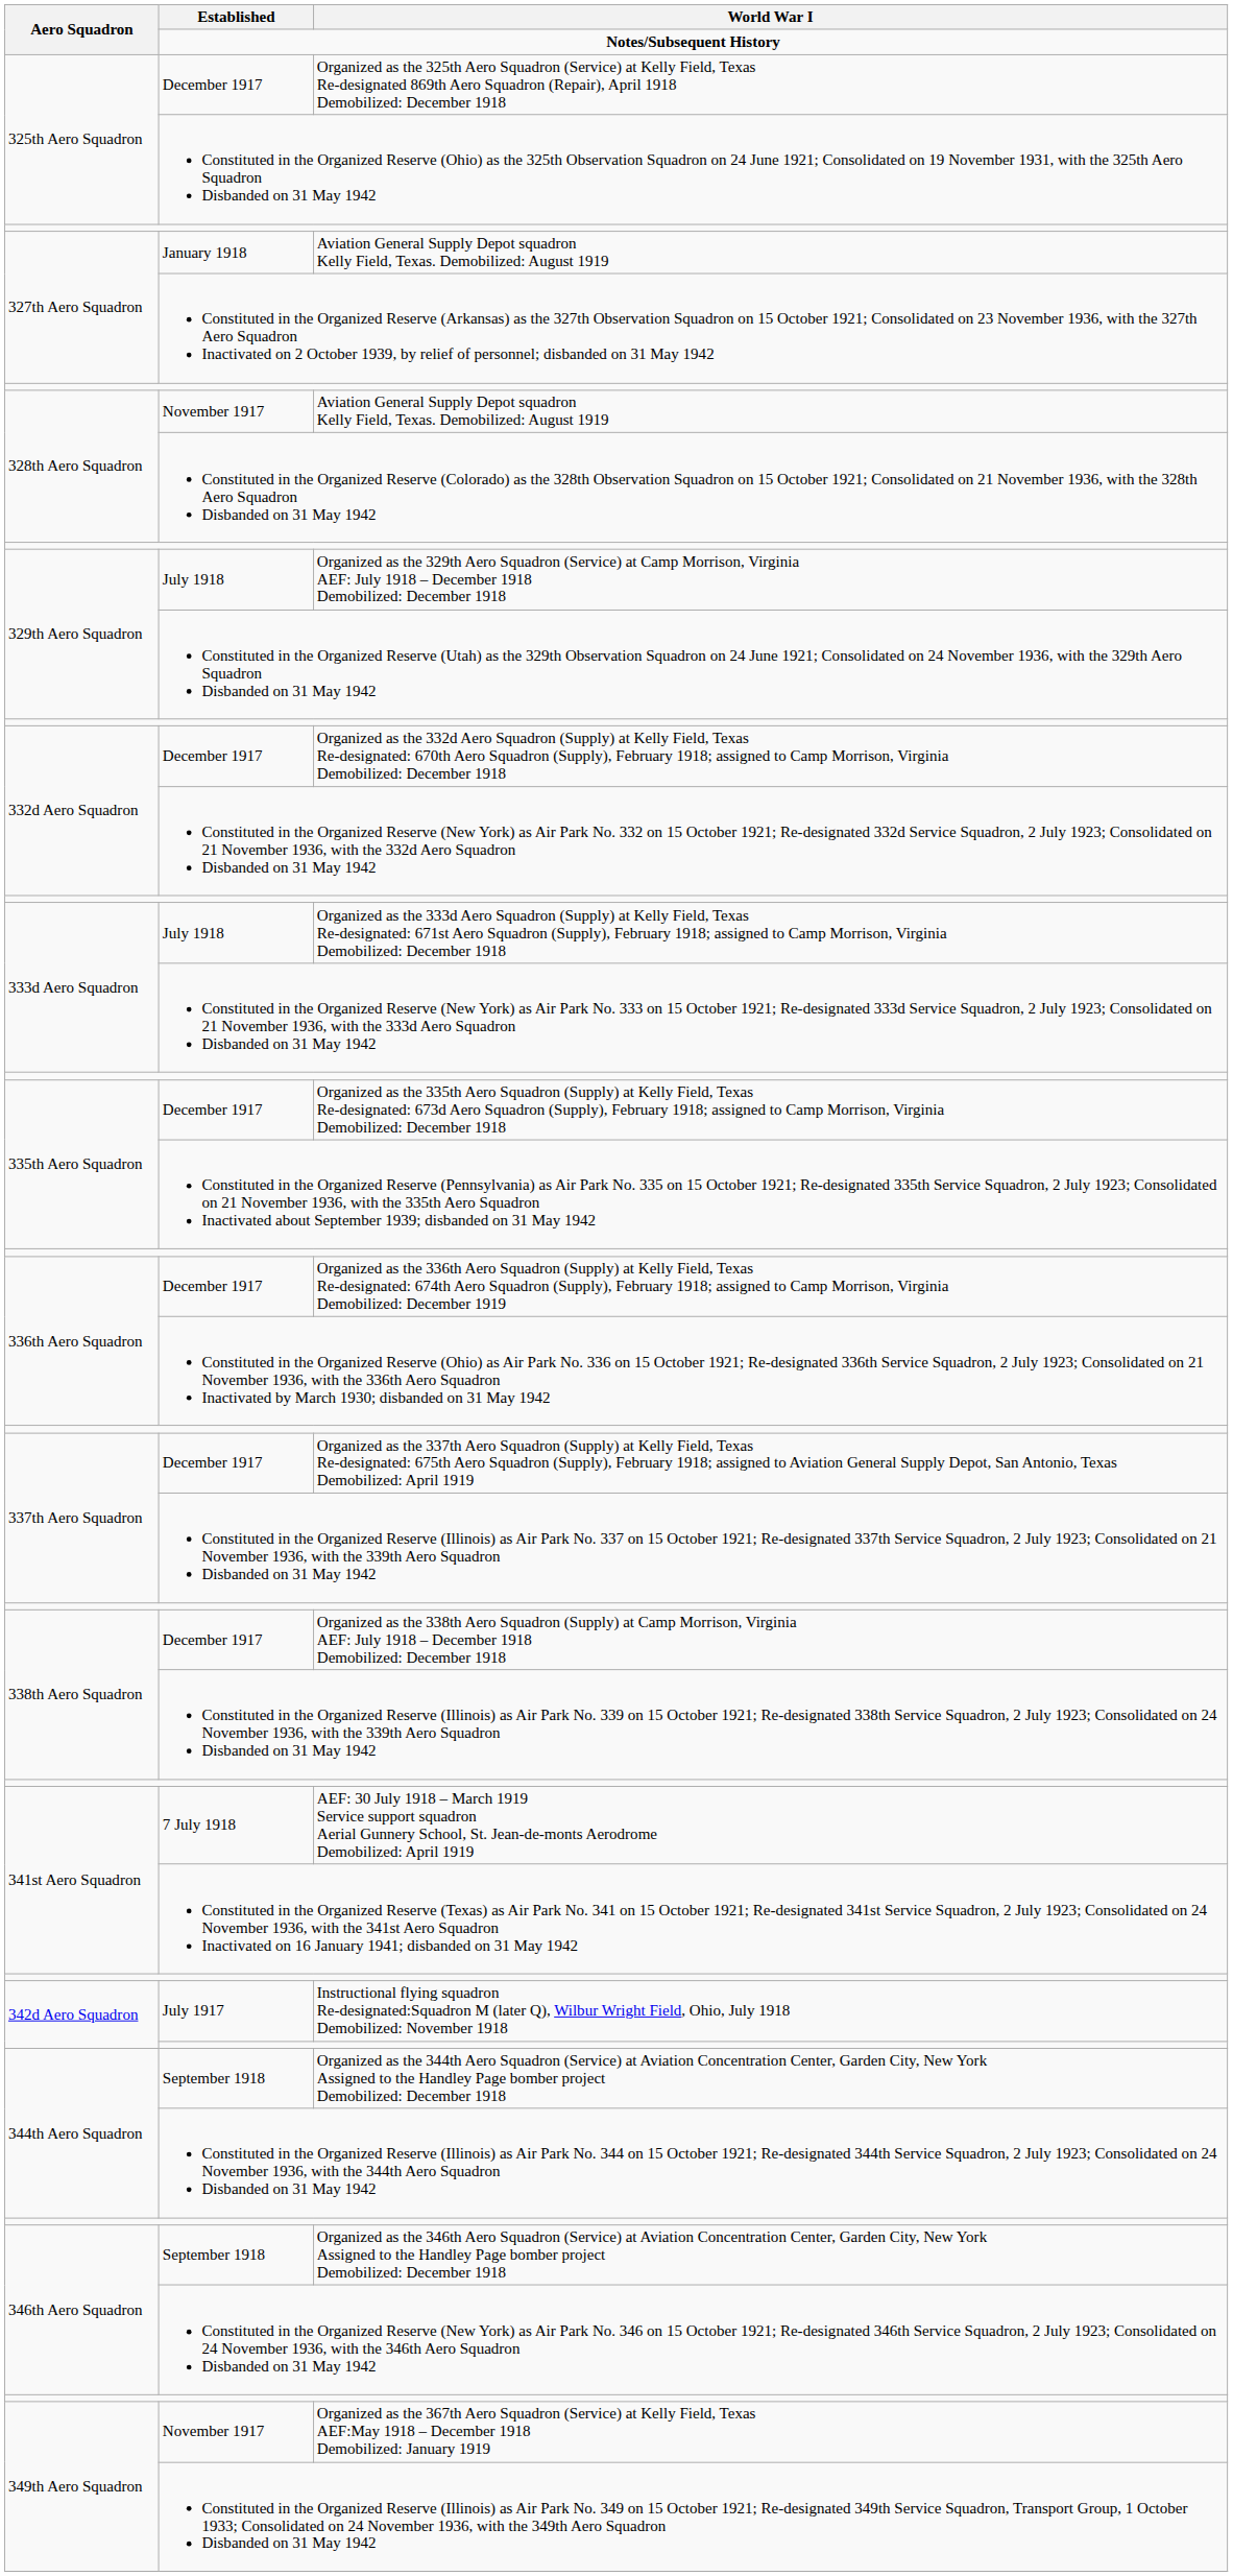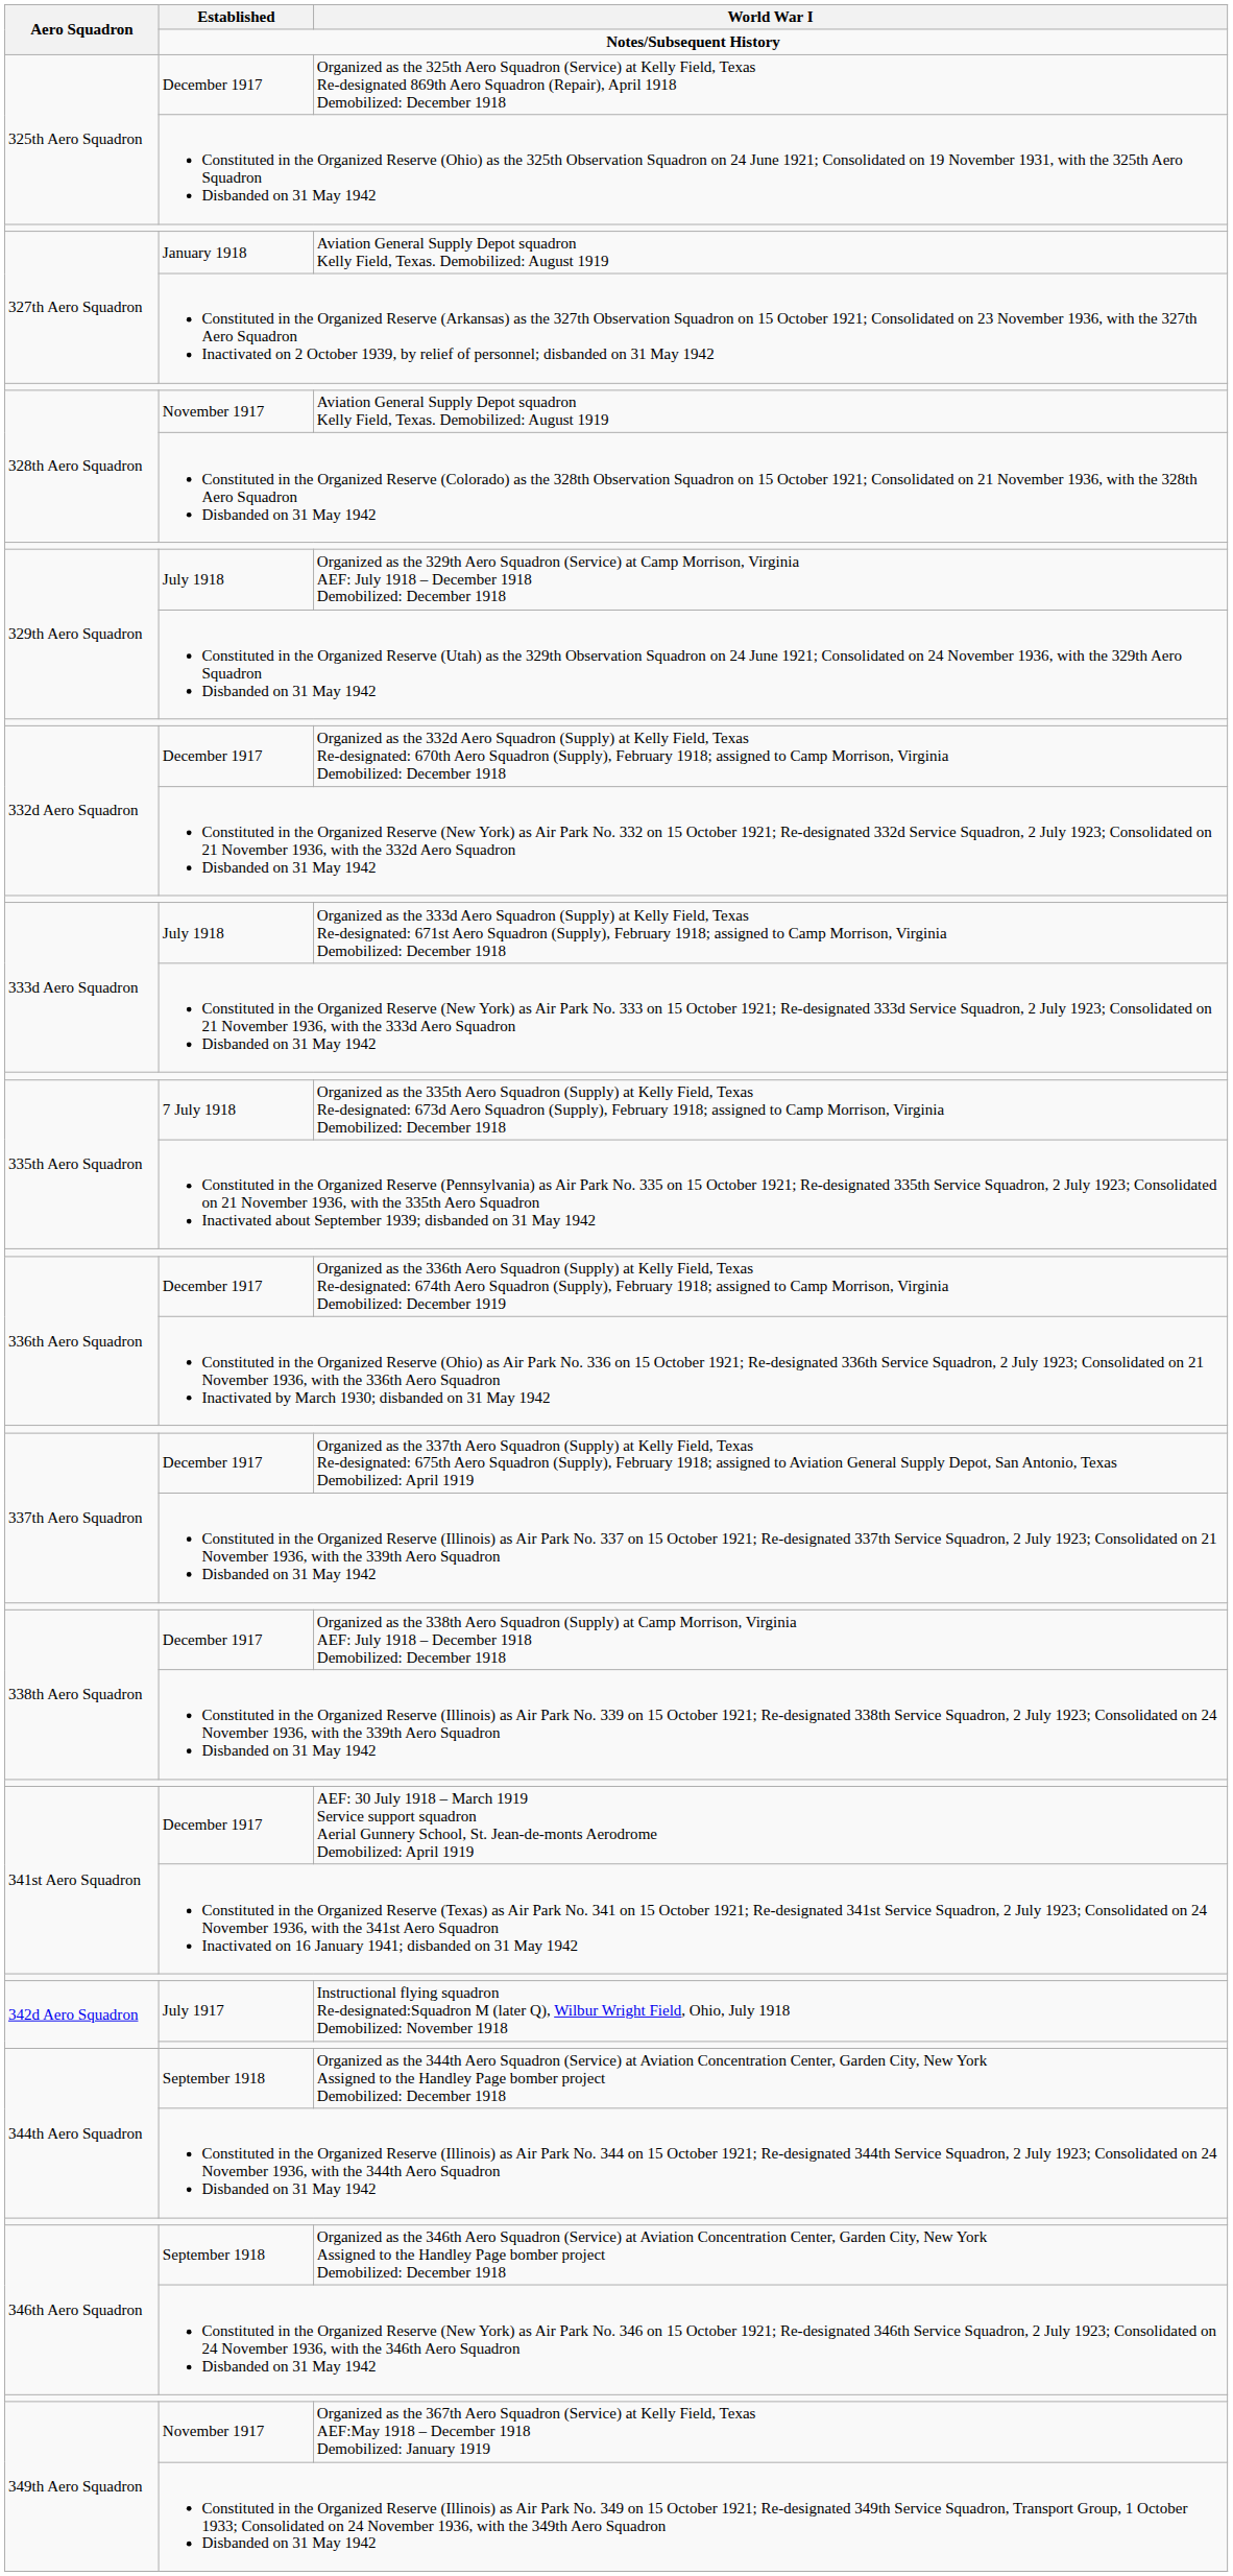row 21 | Established: December 1917 -> 7 July 1918
row 33 | Established: 7 July 1918 -> December 1917
